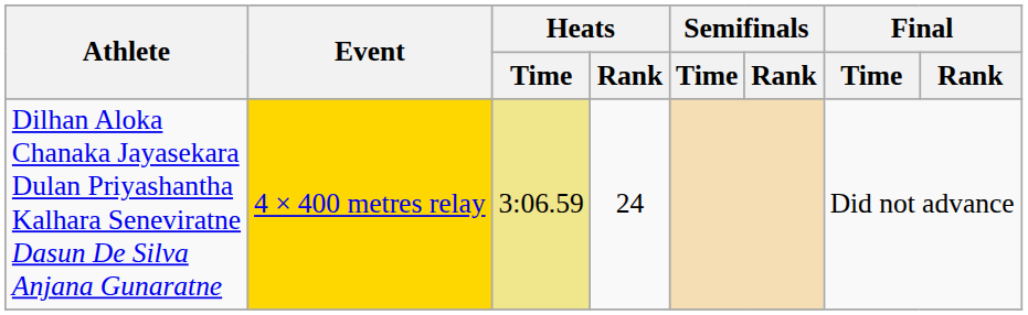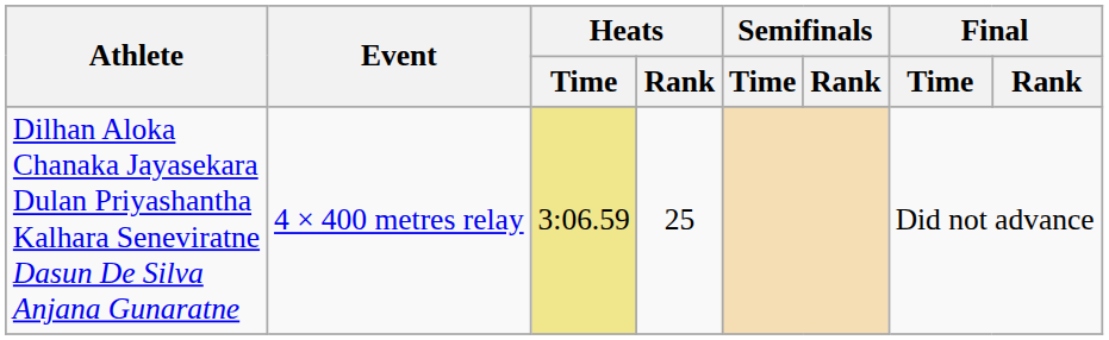row 3 | Event: gold background -> no background
row 3 | Heats / Rank: 24 -> 25
